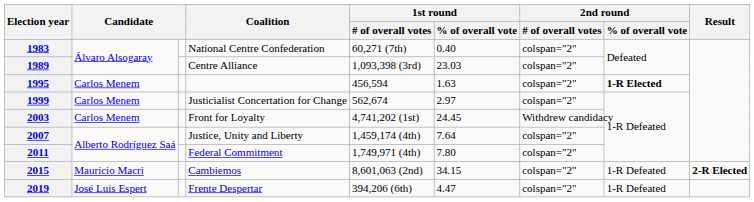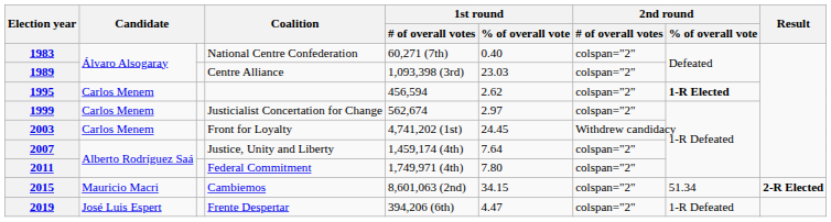1995 | 1st round / % of overall vote: 1.63 -> 2.62
2015 | 2nd round / % of overall vote: 1-R Defeated -> 51.34
